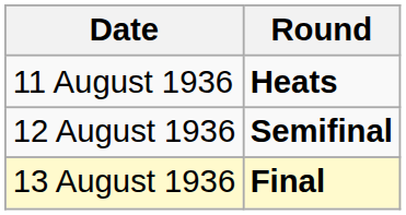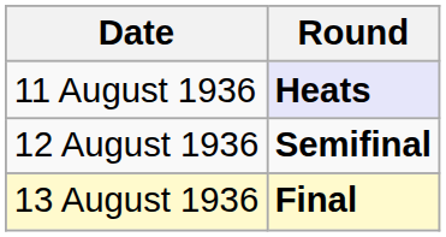11 August 1936 | Round: no background -> lavender background
